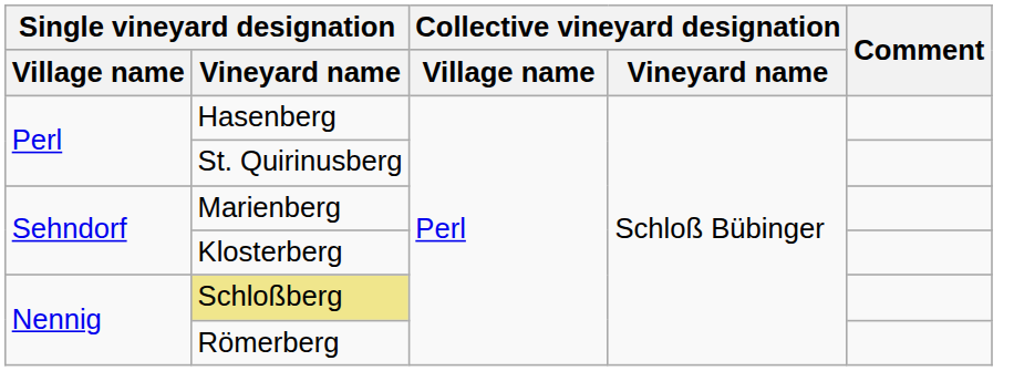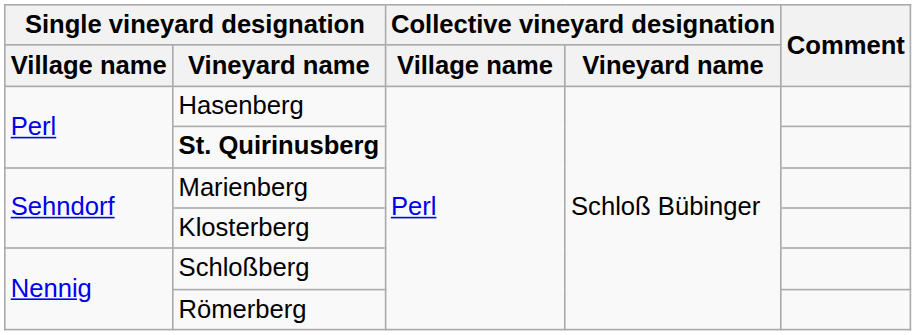St. Quirinusberg | Single vineyard designation / Vineyard name: normal -> bold
Schloßberg | Single vineyard designation / Vineyard name: khaki background -> no background
